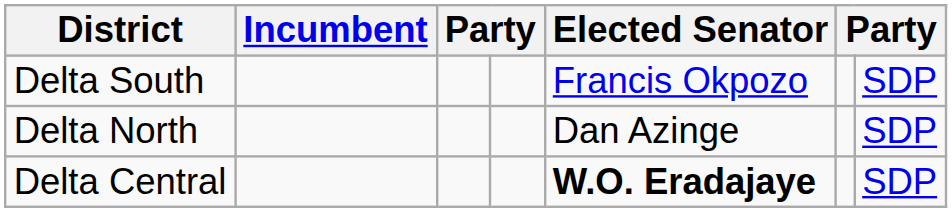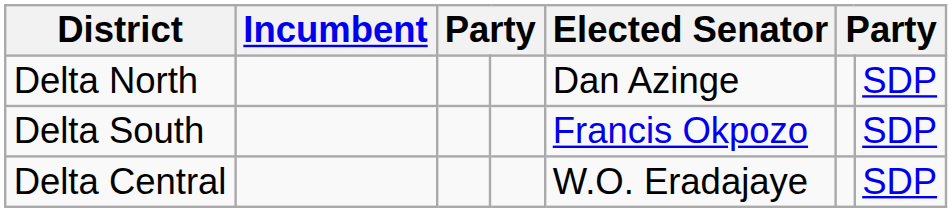rows swapped: Delta North <-> Delta South
Delta Central | Elected Senator: bold -> normal
